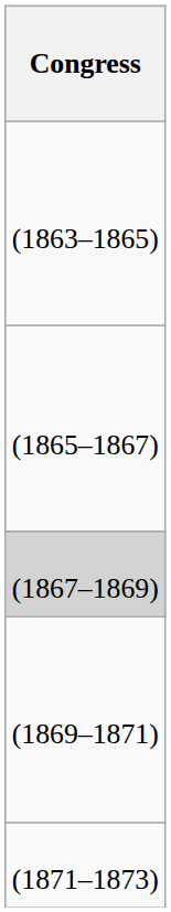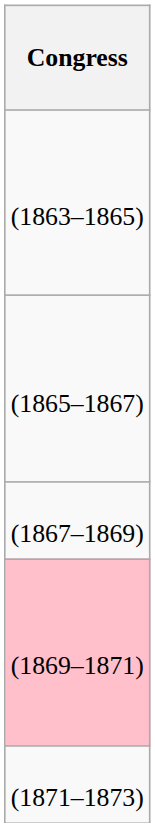row 4 | column 1: lightgrey background -> no background
row 5 | column 1: no background -> pink background
